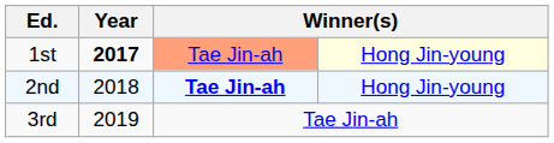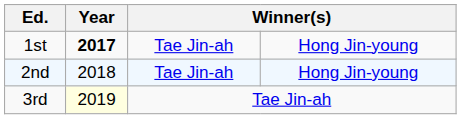1st | column 3: lightsalmon background -> no background
1st | column 4: lightyellow background -> no background
2nd | column 3: bold -> normal
3rd | Year: no background -> lightyellow background
